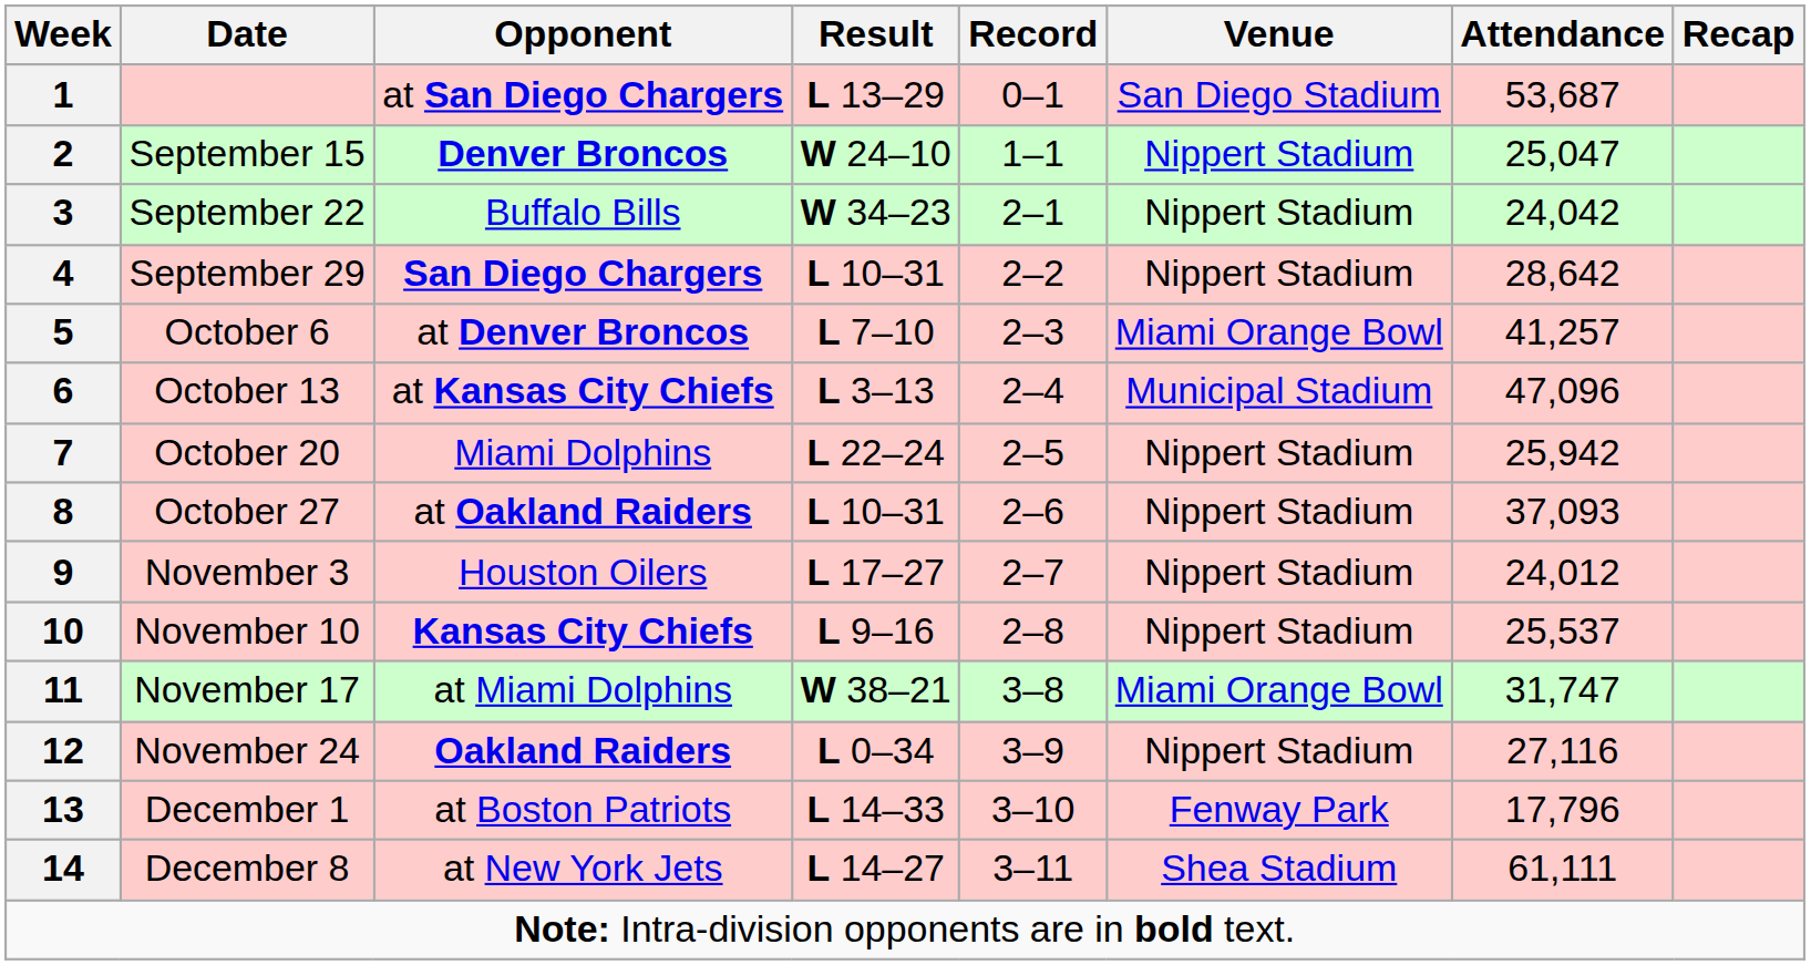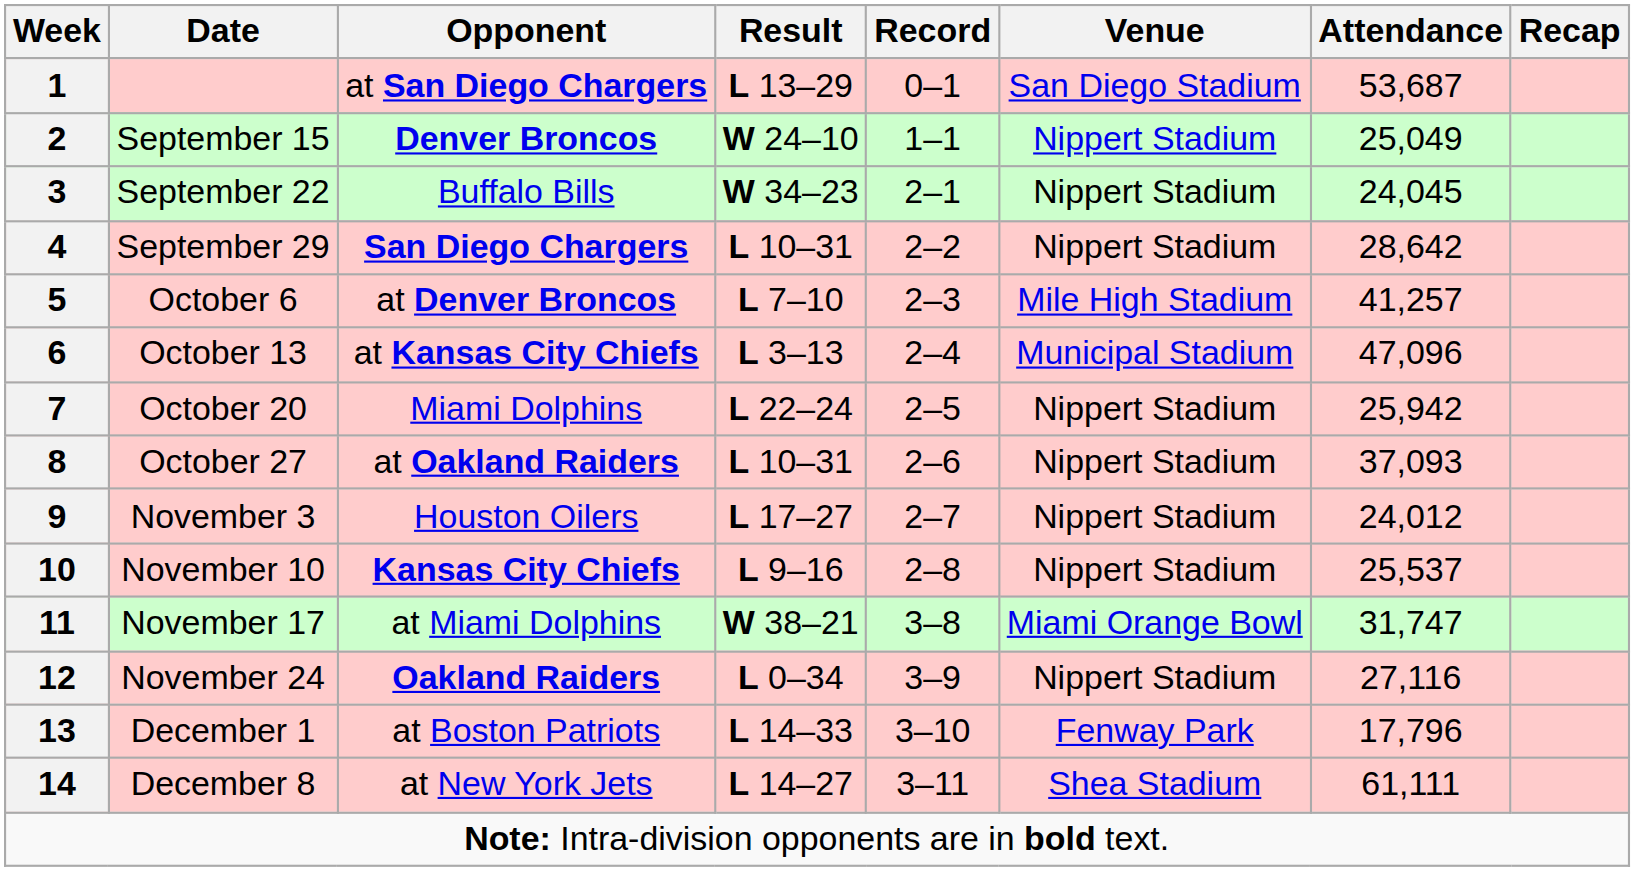2 | Attendance: 25,047 -> 25,049
3 | Attendance: 24,042 -> 24,045
5 | Venue: Miami Orange Bowl -> Mile High Stadium
